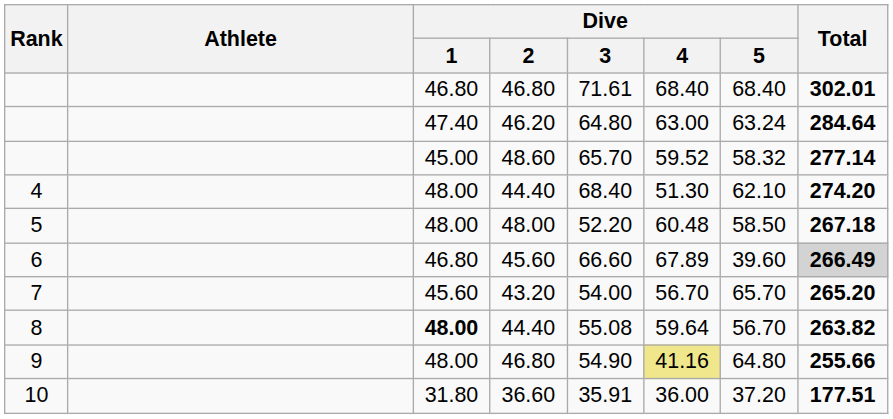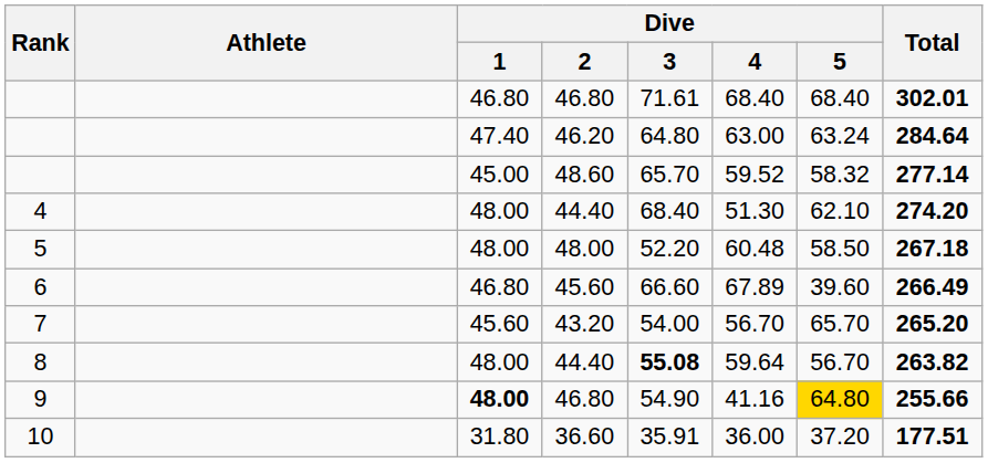6 | Total: lightgrey background -> no background
8 | Dive / 1: bold -> normal
8 | Dive / 3: normal -> bold
9 | Dive / 1: normal -> bold
9 | Dive / 4: khaki background -> no background
9 | Dive / 5: no background -> gold background
